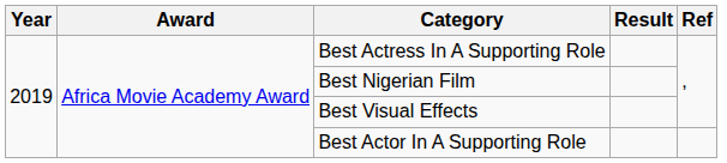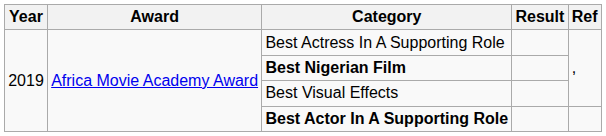Best Nigerian Film | Category: normal -> bold
Best Actor In A Supporting Role | Category: normal -> bold
